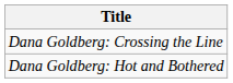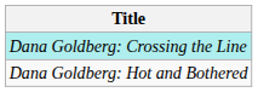row 2 | column 1: no background -> paleturquoise background
